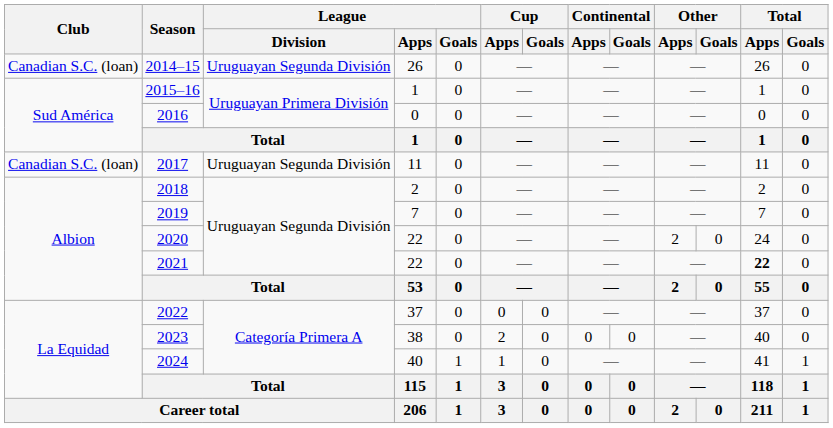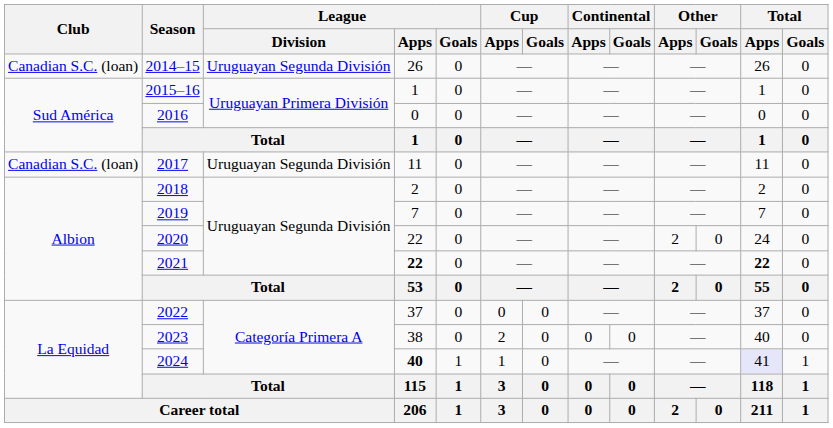2021 | League / Apps: normal -> bold
2024 | League / Apps: normal -> bold
2024 | Total / Apps: no background -> lavender background
